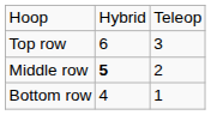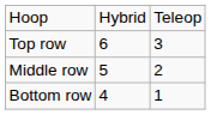Middle row | column 2: bold -> normal
